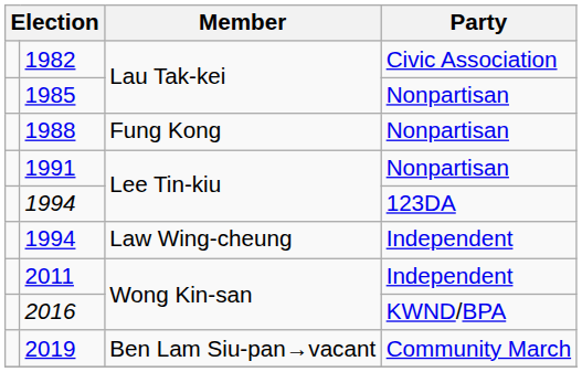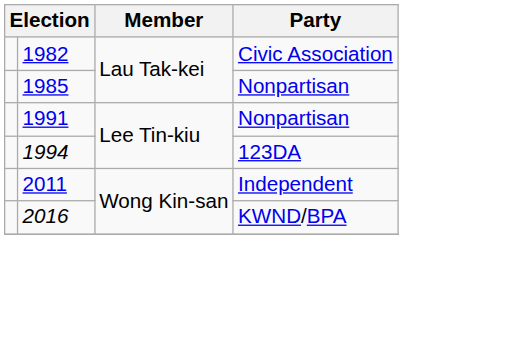- row: 1988 | Fung Kong | Nonpartisan
- row: 1994 | Law Wing-cheung | Independent
- row: 2019 | Ben Lam Siu-pan→vacant | Community March
